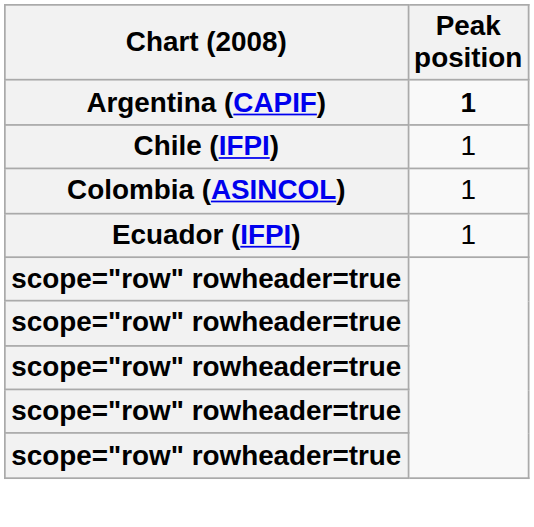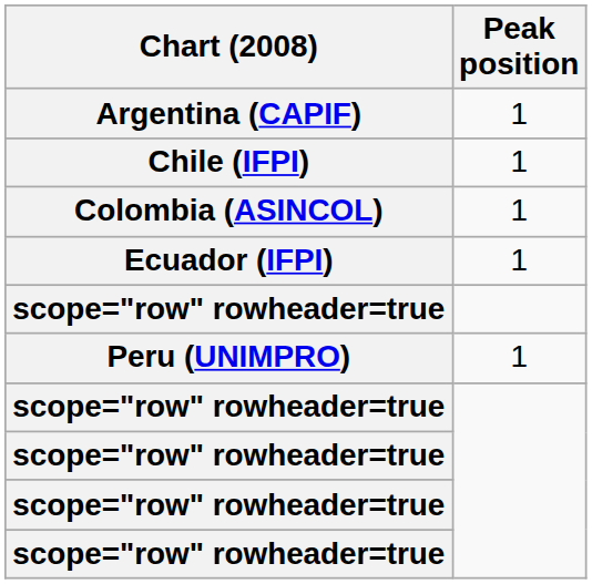Argentina (CAPIF) | Peak position: bold -> normal
+ row: Peru (UNIMPRO) | 1
